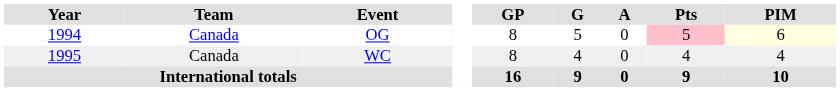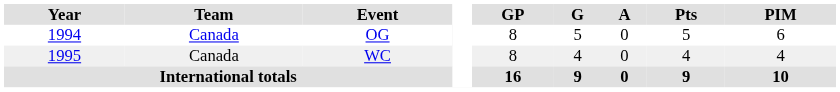OG | Pts: pink background -> no background
OG | PIM: lightyellow background -> no background
